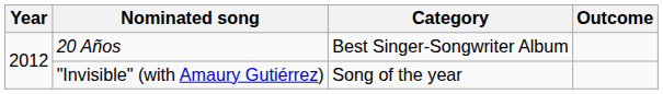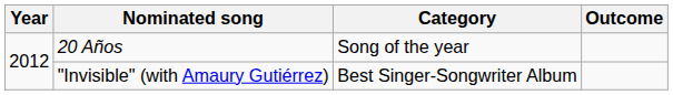20 Años | Category: Best Singer-Songwriter Album -> Song of the year
"Invisible" (with Amaury Gutiérrez) | Category: Song of the year -> Best Singer-Songwriter Album
